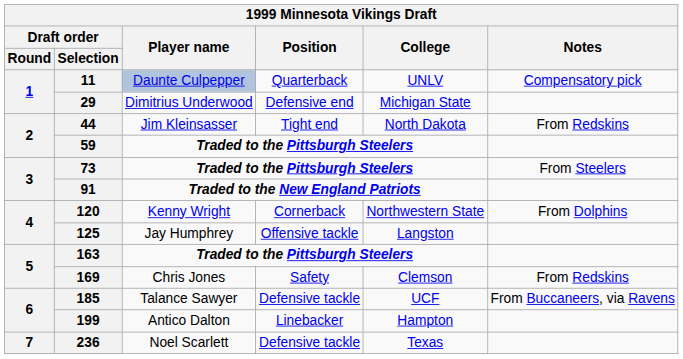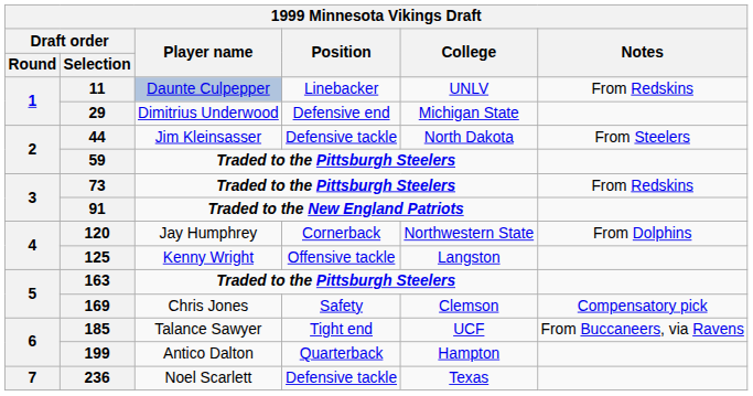11 | Position: Quarterback -> Linebacker
11 | Notes: Compensatory pick -> From Redskins
44 | Position: Tight end -> Defensive tackle
44 | Notes: From Redskins -> From Steelers
73 | Notes: From Steelers -> From Redskins
120 | Player name: Kenny Wright -> Jay Humphrey
125 | Player name: Jay Humphrey -> Kenny Wright
169 | Notes: From Redskins -> Compensatory pick
185 | Position: Defensive tackle -> Tight end
199 | Position: Linebacker -> Quarterback
